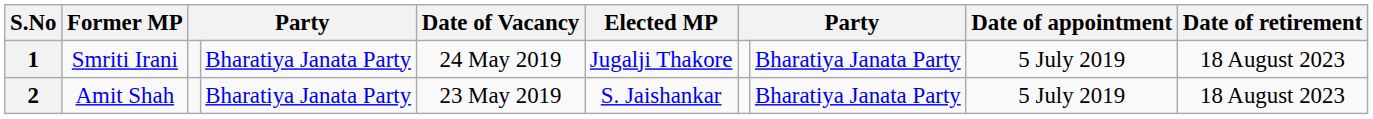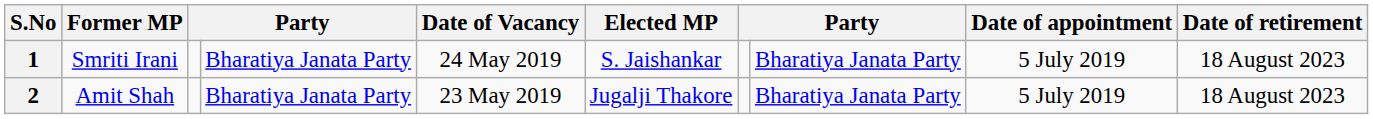1 | Elected MP: Jugalji Thakore -> S. Jaishankar
2 | Elected MP: S. Jaishankar -> Jugalji Thakore
